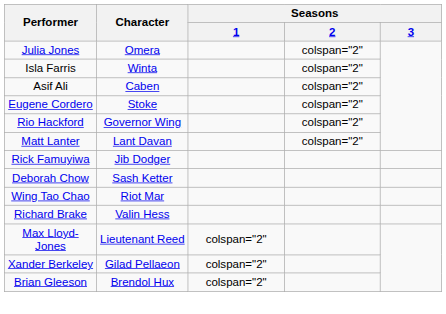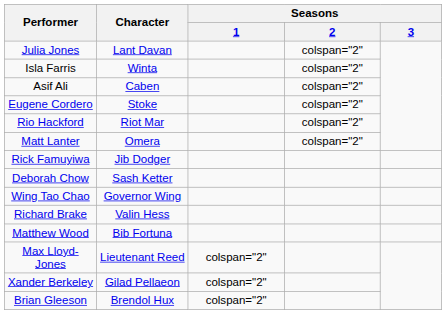Julia Jones | Character: Omera -> Lant Davan
Rio Hackford | Character: Governor Wing -> Riot Mar
Matt Lanter | Character: Lant Davan -> Omera
Wing Tao Chao | Character: Riot Mar -> Governor Wing
+ row: Matthew Wood | Bib Fortuna
